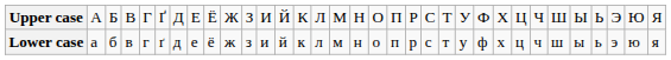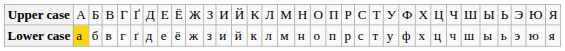Lower case | column 2: no background -> gold background
